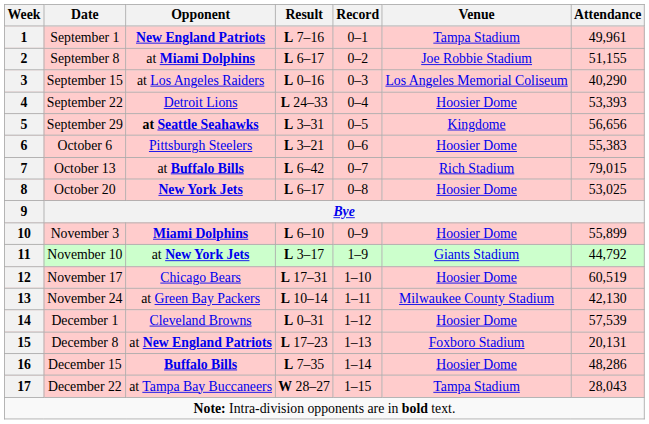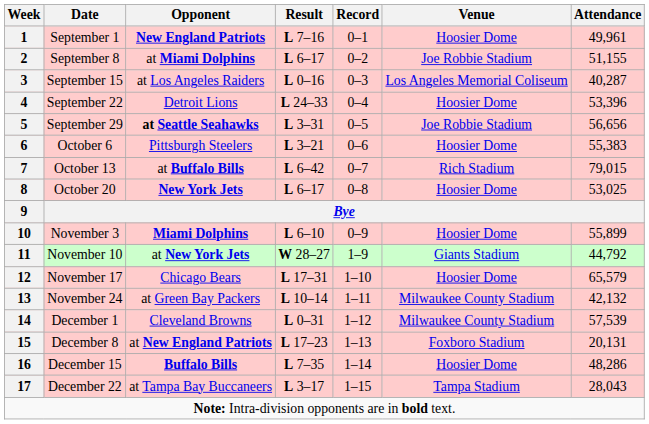1 | Venue: Tampa Stadium -> Hoosier Dome
3 | Attendance: 40,290 -> 40,287
4 | Attendance: 53,393 -> 53,396
5 | Venue: Kingdome -> Joe Robbie Stadium
11 | Result: L 3–17 -> W 28–27
12 | Attendance: 60,519 -> 65,579
13 | Attendance: 42,130 -> 42,132
14 | Venue: Hoosier Dome -> Milwaukee County Stadium
17 | Result: W 28–27 -> L 3–17
